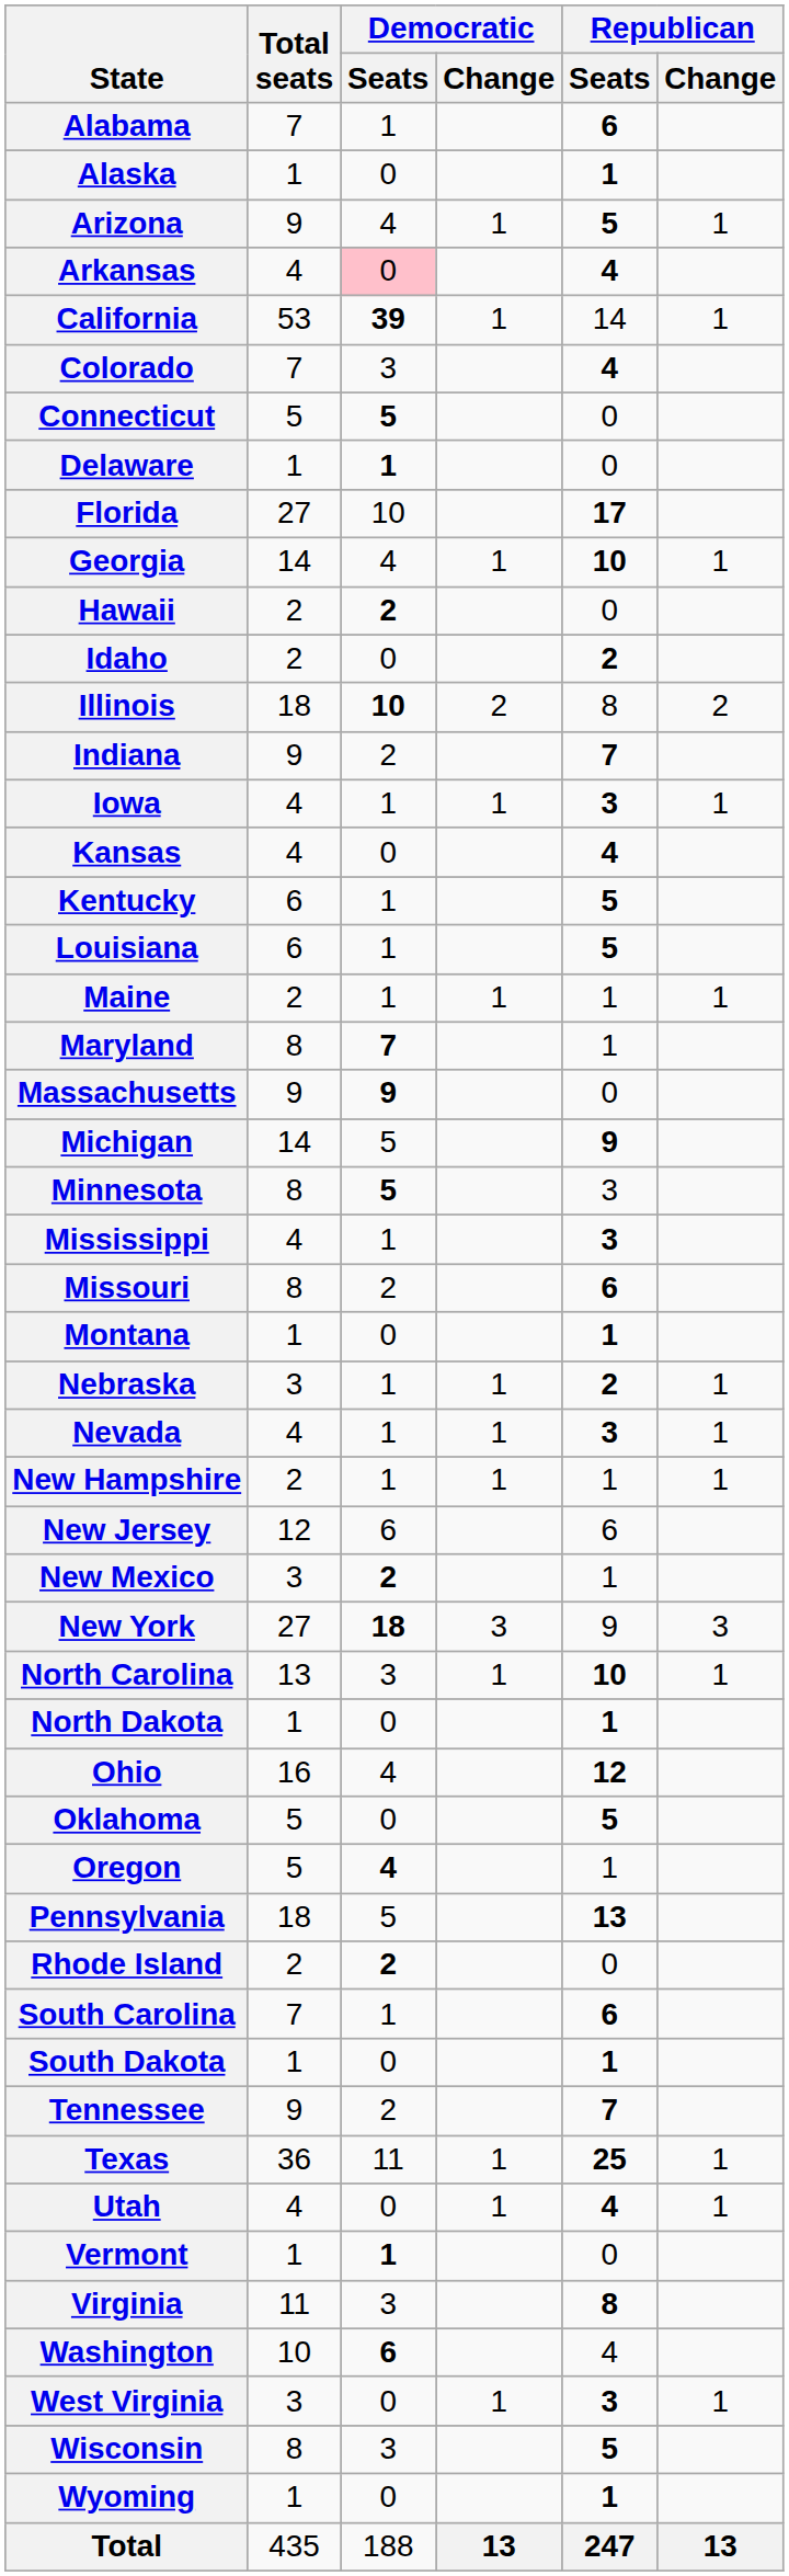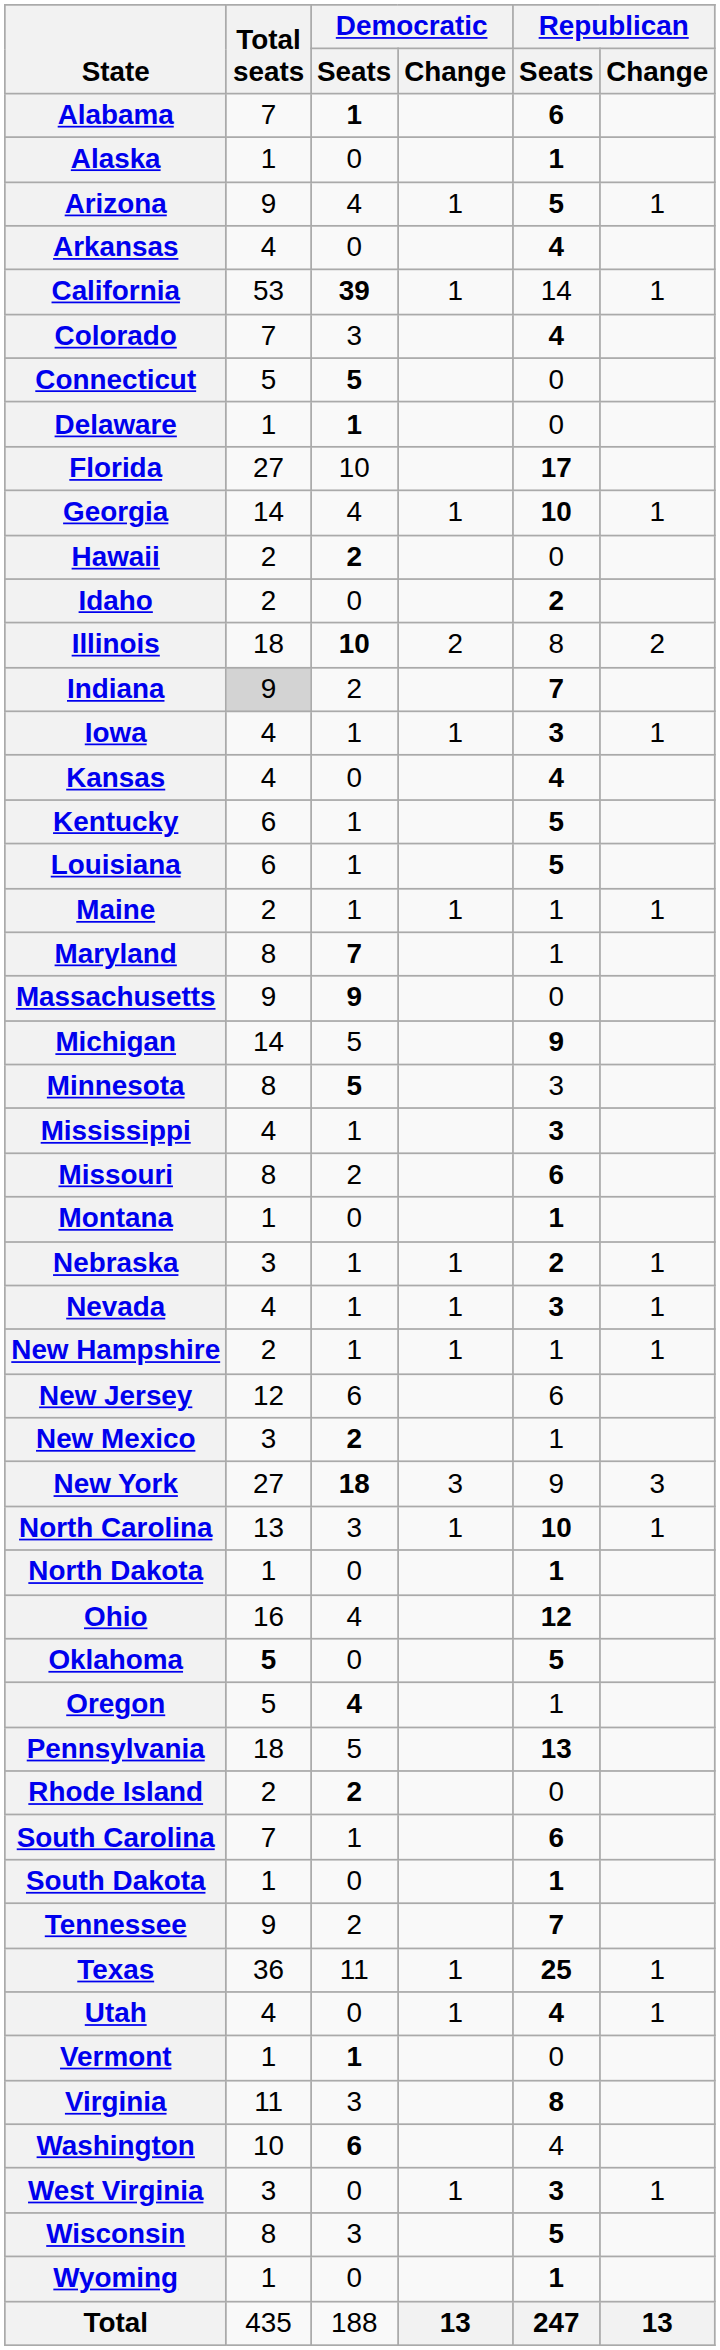Alabama | Democratic / Seats: normal -> bold
Arkansas | Democratic / Seats: pink background -> no background
Indiana | Total seats: no background -> lightgrey background
Oklahoma | Total seats: normal -> bold
